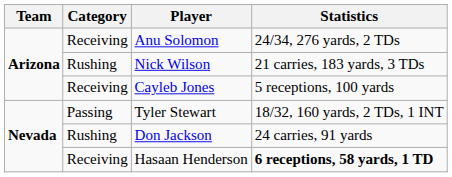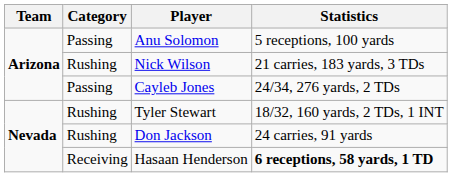Anu Solomon | Category: Receiving -> Passing
Anu Solomon | Statistics: 24/34, 276 yards, 2 TDs -> 5 receptions, 100 yards
Cayleb Jones | Category: Receiving -> Passing
Cayleb Jones | Statistics: 5 receptions, 100 yards -> 24/34, 276 yards, 2 TDs
Tyler Stewart | Category: Passing -> Rushing
